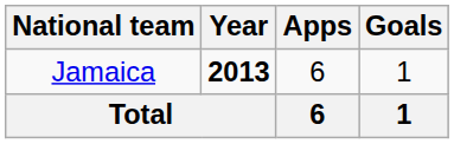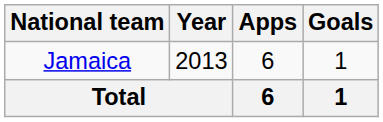Jamaica | Year: bold -> normal
